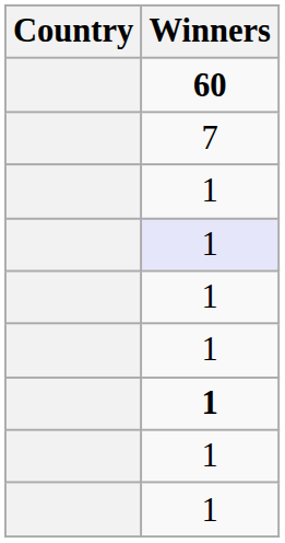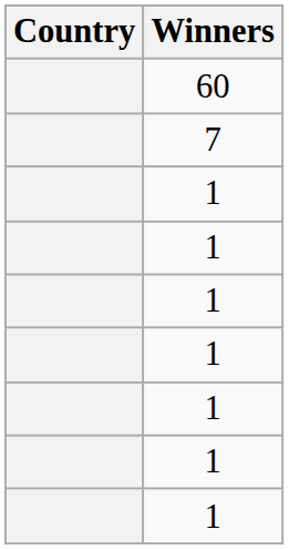row 2 | Winners: bold -> normal
row 5 | Winners: lavender background -> no background
row 8 | Winners: bold -> normal
